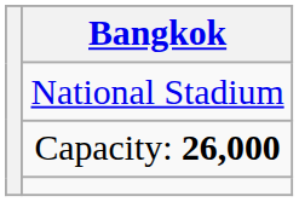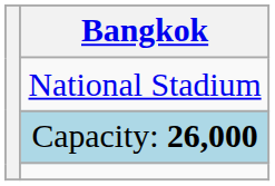Capacity: 26,000 | Bangkok: no background -> lightblue background
